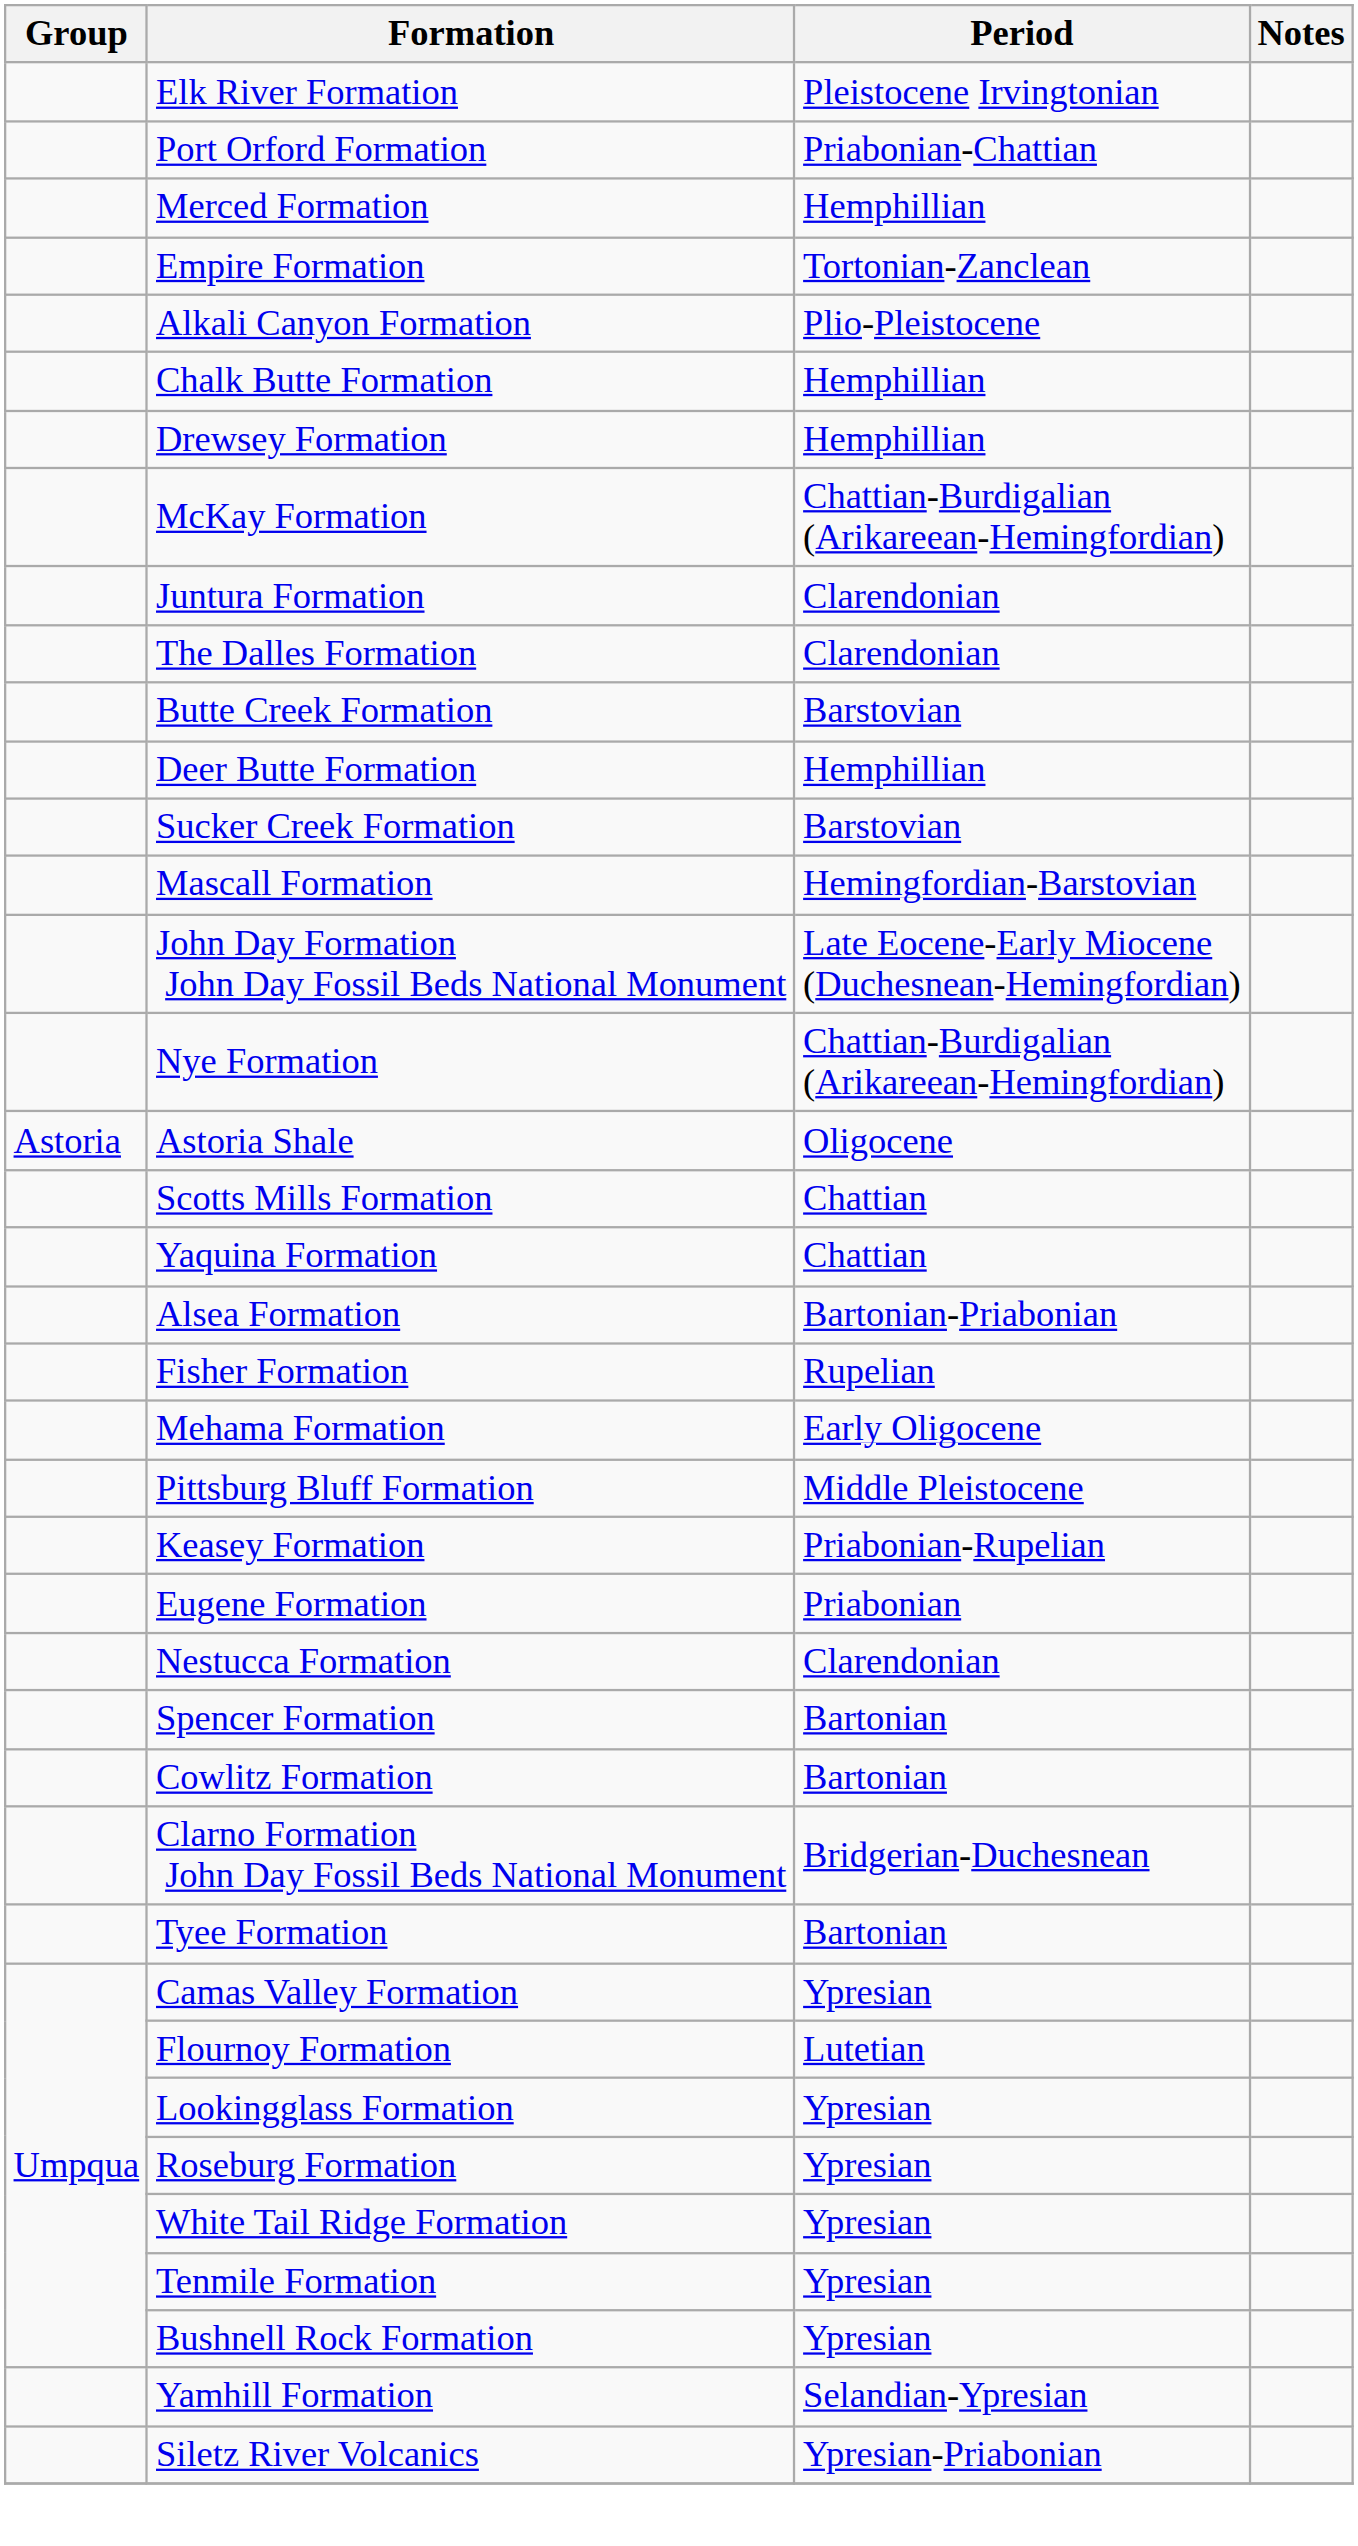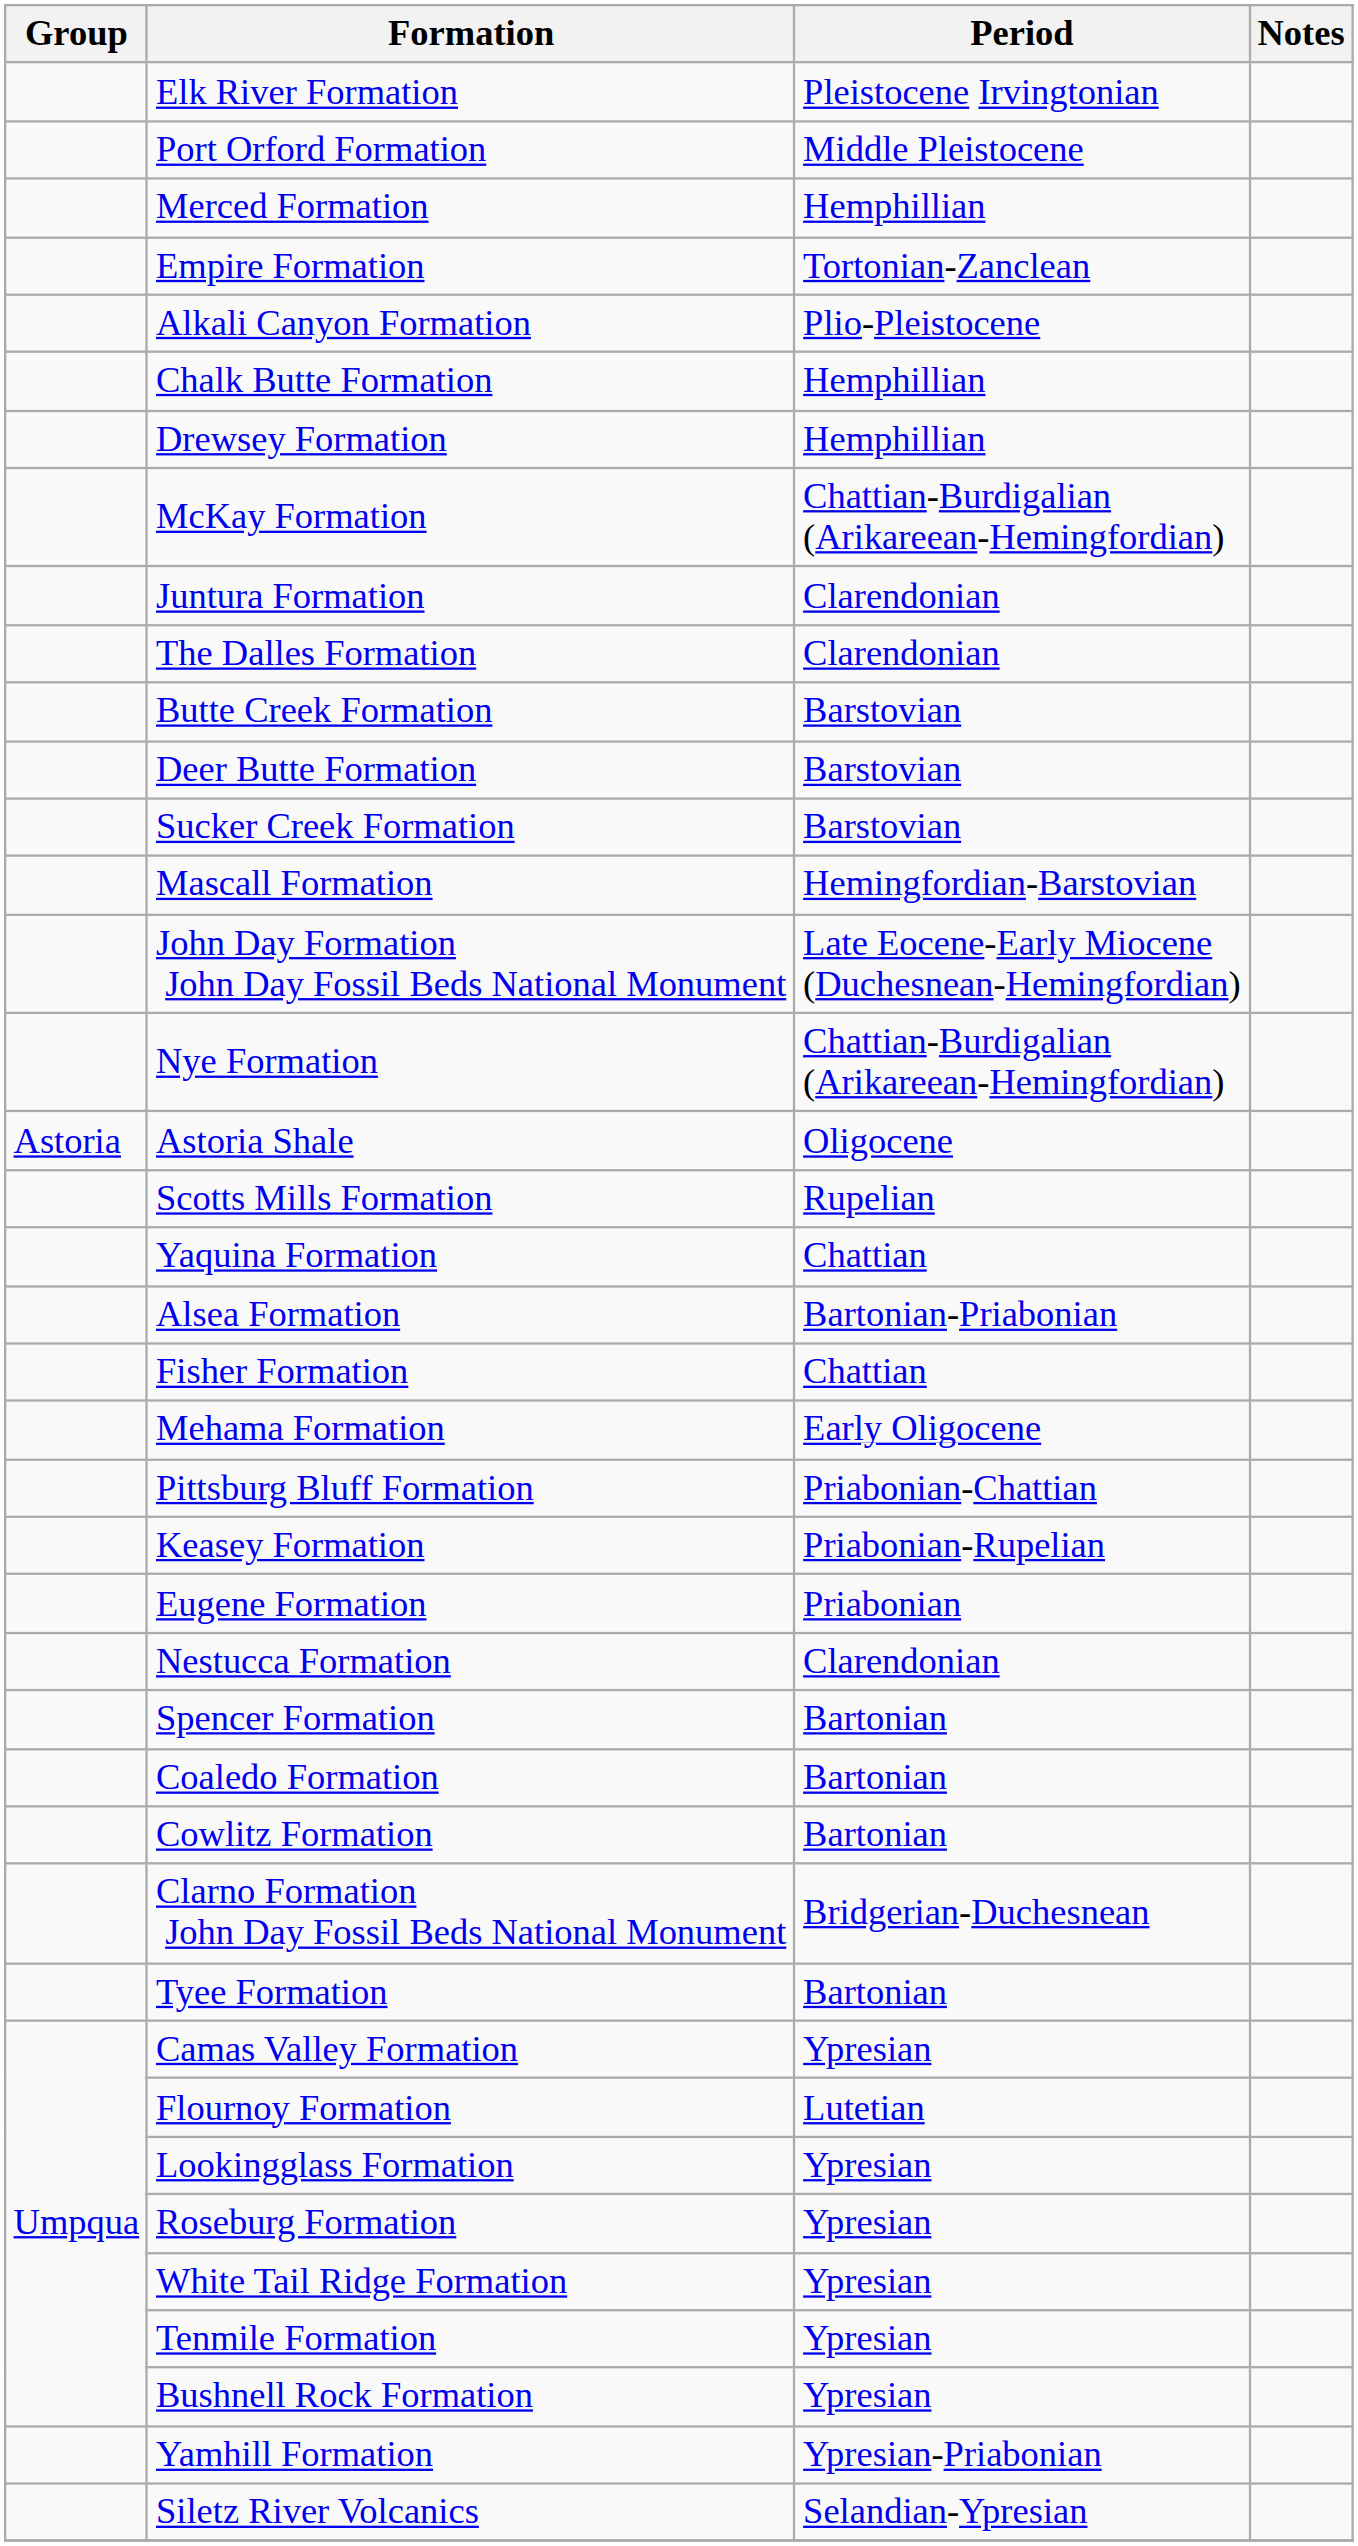Port Orford Formation | Period: Priabonian-Chattian -> Middle Pleistocene
Deer Butte Formation | Period: Hemphillian -> Barstovian
Scotts Mills Formation | Period: Chattian -> Rupelian
Fisher Formation | Period: Rupelian -> Chattian
Pittsburg Bluff Formation | Period: Middle Pleistocene -> Priabonian-Chattian
+ row: Coaledo Formation | Bartonian
Yamhill Formation | Period: Selandian-Ypresian -> Ypresian-Priabonian
Siletz River Volcanics | Period: Ypresian-Priabonian -> Selandian-Ypresian
